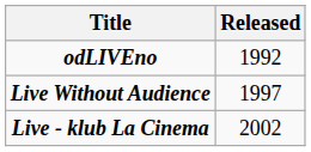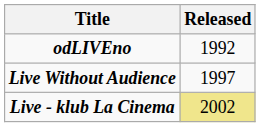Live - klub La Cinema | Released: no background -> khaki background
